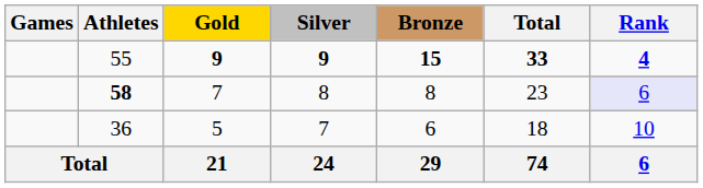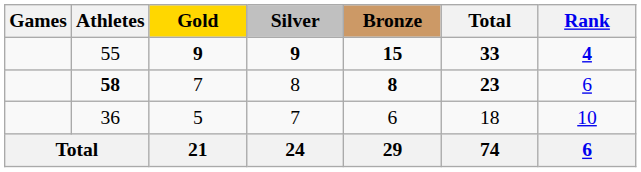58 | Bronze: normal -> bold
58 | Total: normal -> bold
58 | Rank: lavender background -> no background
